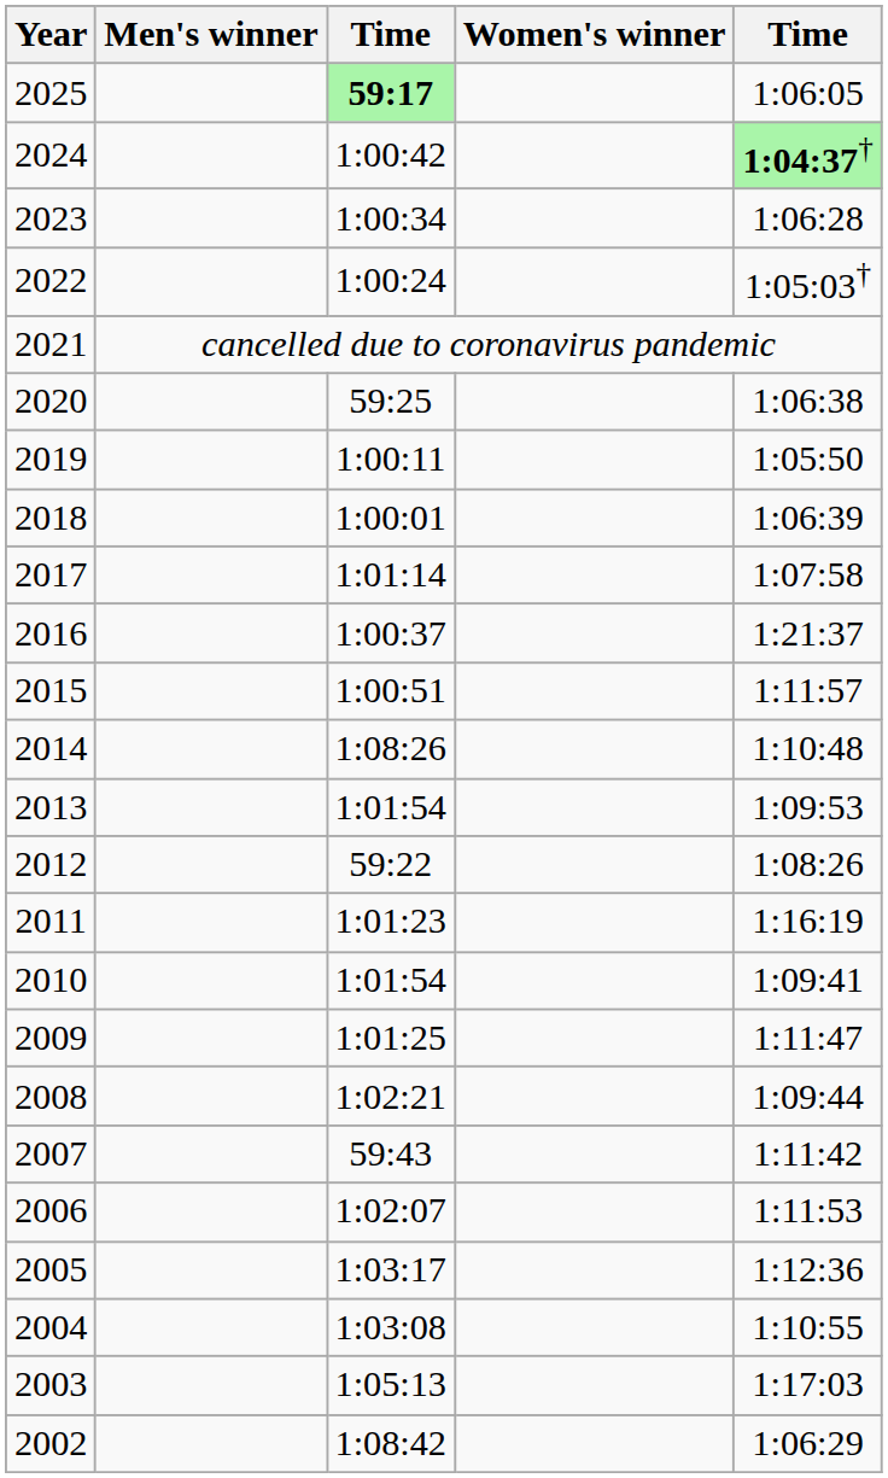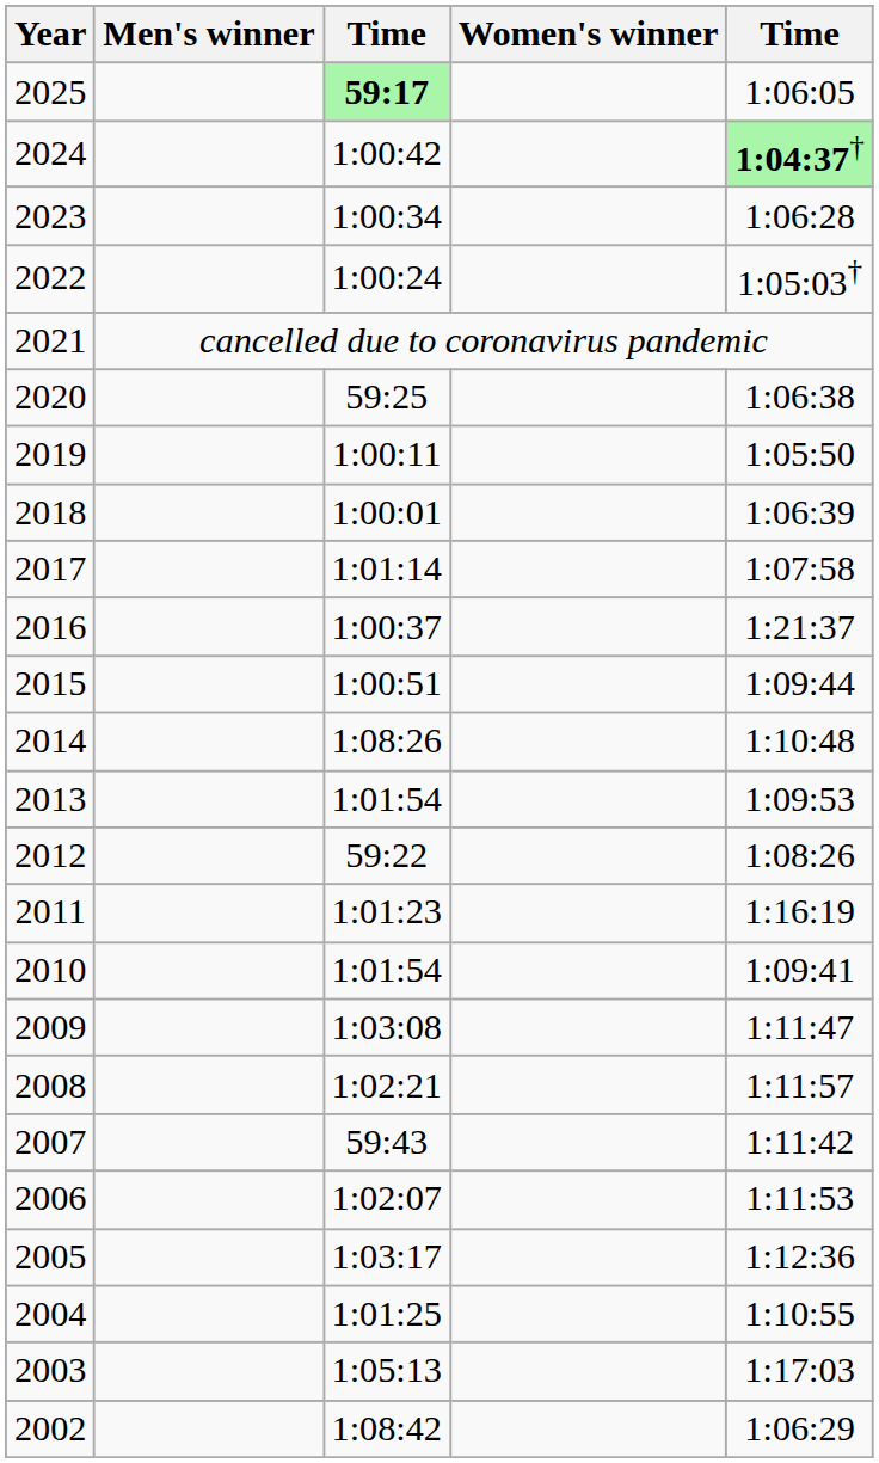2015 | column 5: 1:11:57 -> 1:09:44
2009 | column 3: 1:01:25 -> 1:03:08
2008 | column 5: 1:09:44 -> 1:11:57
2004 | column 3: 1:03:08 -> 1:01:25
